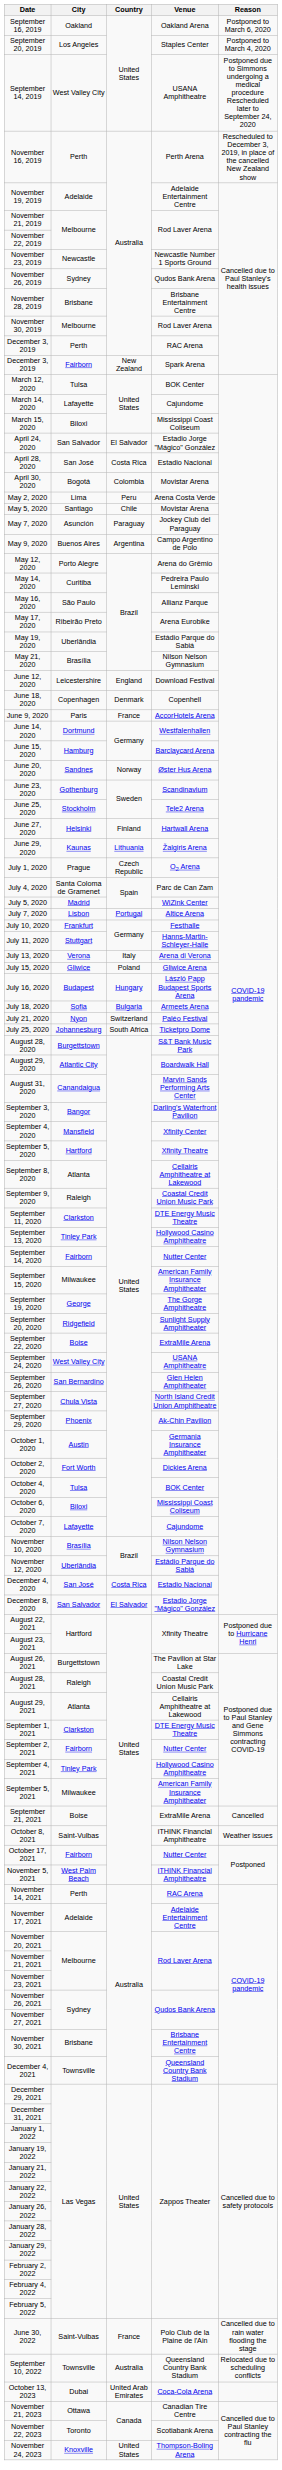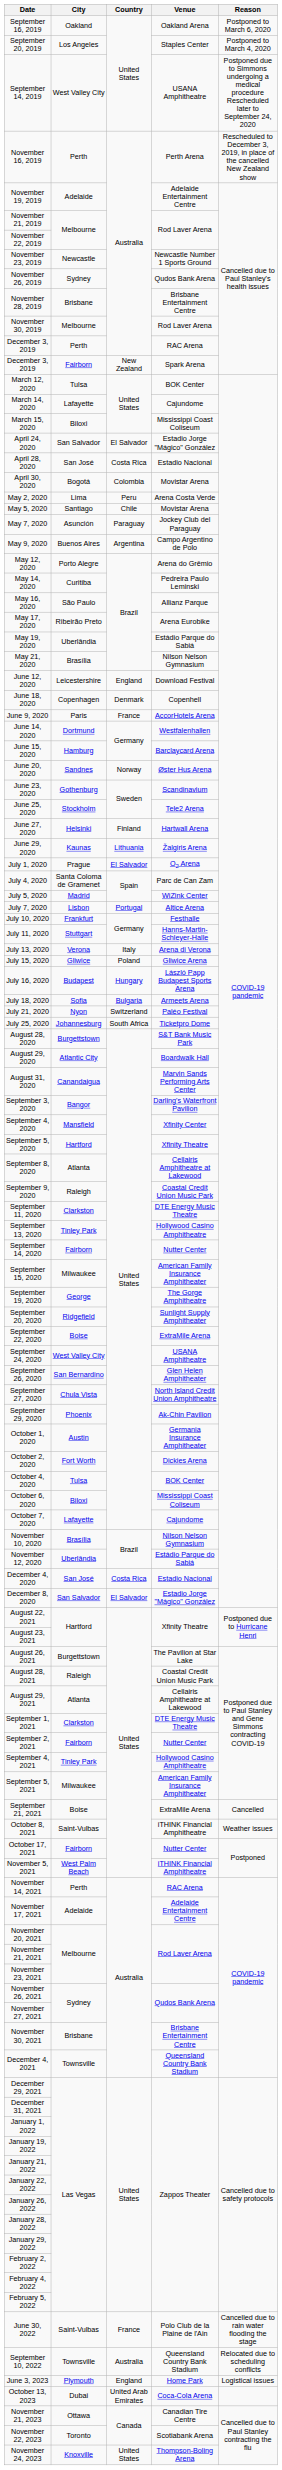July 1, 2020 | Country: Czech Republic -> El Salvador
+ row: June 3, 2023 | Plymouth | England | Home Park | Logistical issues
